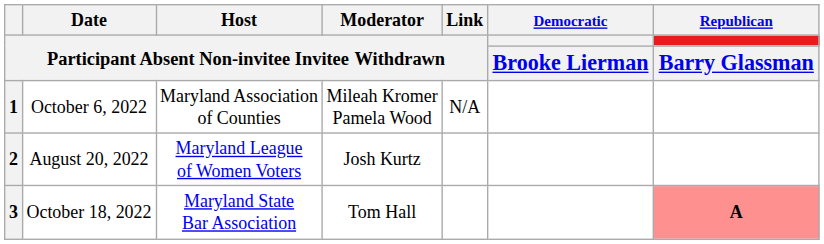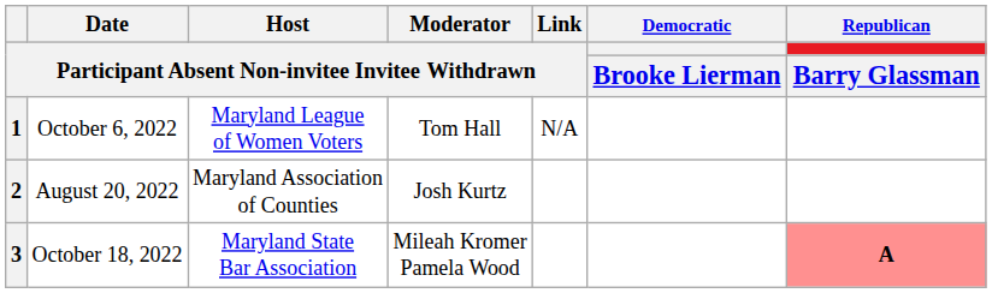1 | Host / Participant Absent Non-invitee Invitee Withdrawn: Maryland Association of Counties -> Maryland League of Women Voters
1 | Moderator / Participant Absent Non-invitee Invitee Withdrawn: Mileah Kromer Pamela Wood -> Tom Hall
2 | Host / Participant Absent Non-invitee Invitee Withdrawn: Maryland League of Women Voters -> Maryland Association of Counties
3 | Moderator / Participant Absent Non-invitee Invitee Withdrawn: Tom Hall -> Mileah Kromer Pamela Wood
